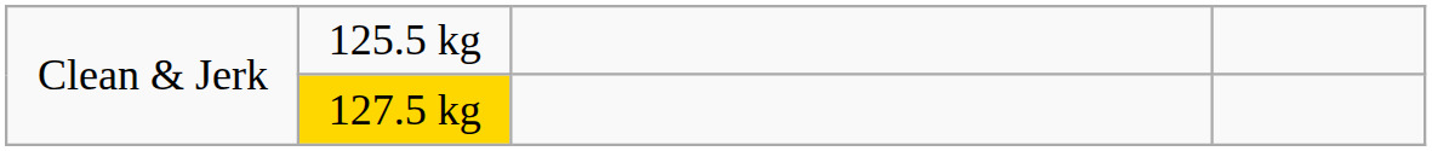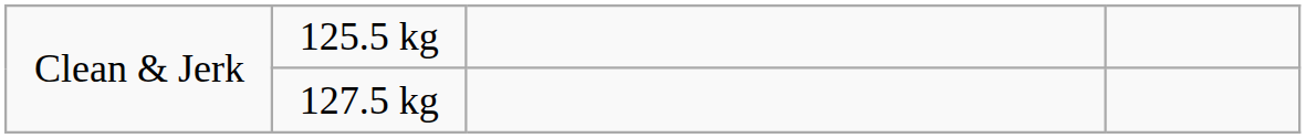Clean & Jerk / 127.5 kg | column 2: gold background -> no background
